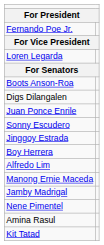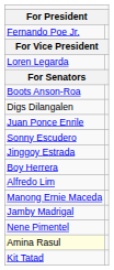Amina Rasul | column 1: no background -> lightyellow background
